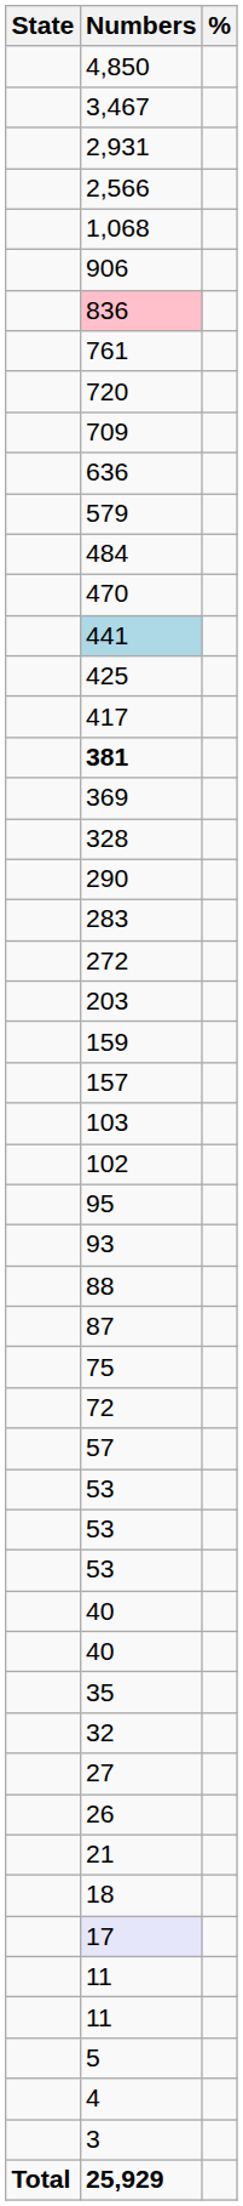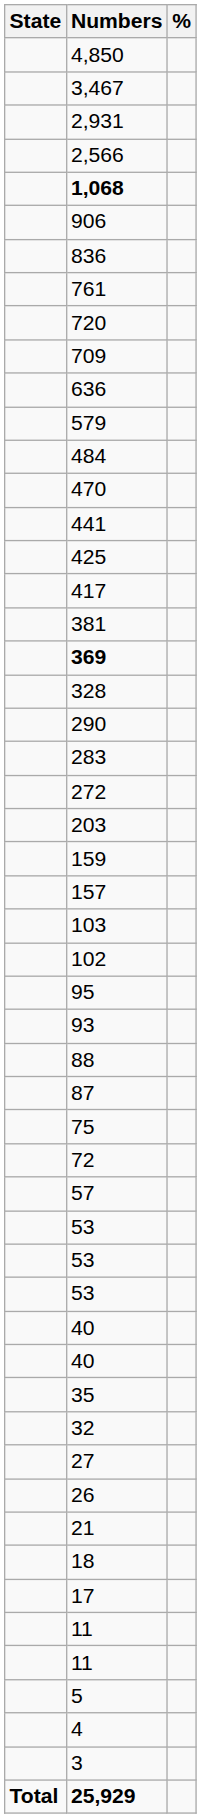1,068 | Numbers: normal -> bold
836 | Numbers: pink background -> no background
441 | Numbers: lightblue background -> no background
381 | Numbers: bold -> normal
369 | Numbers: normal -> bold
17 | Numbers: lavender background -> no background
